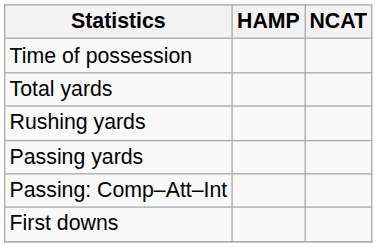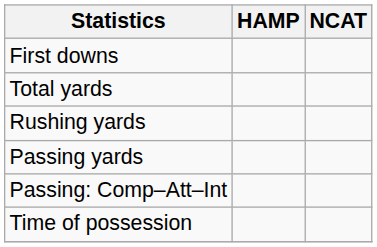rows swapped: First downs <-> Time of possession
